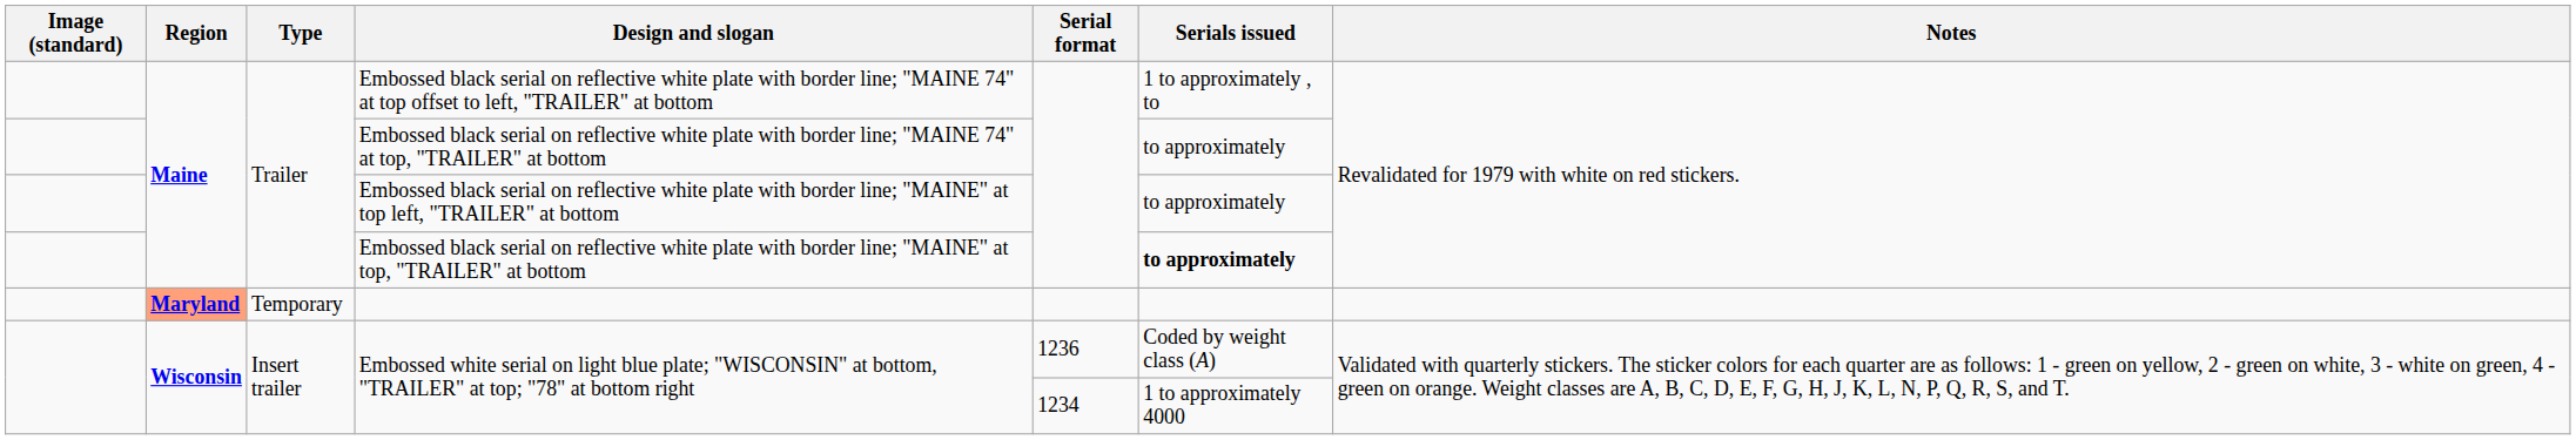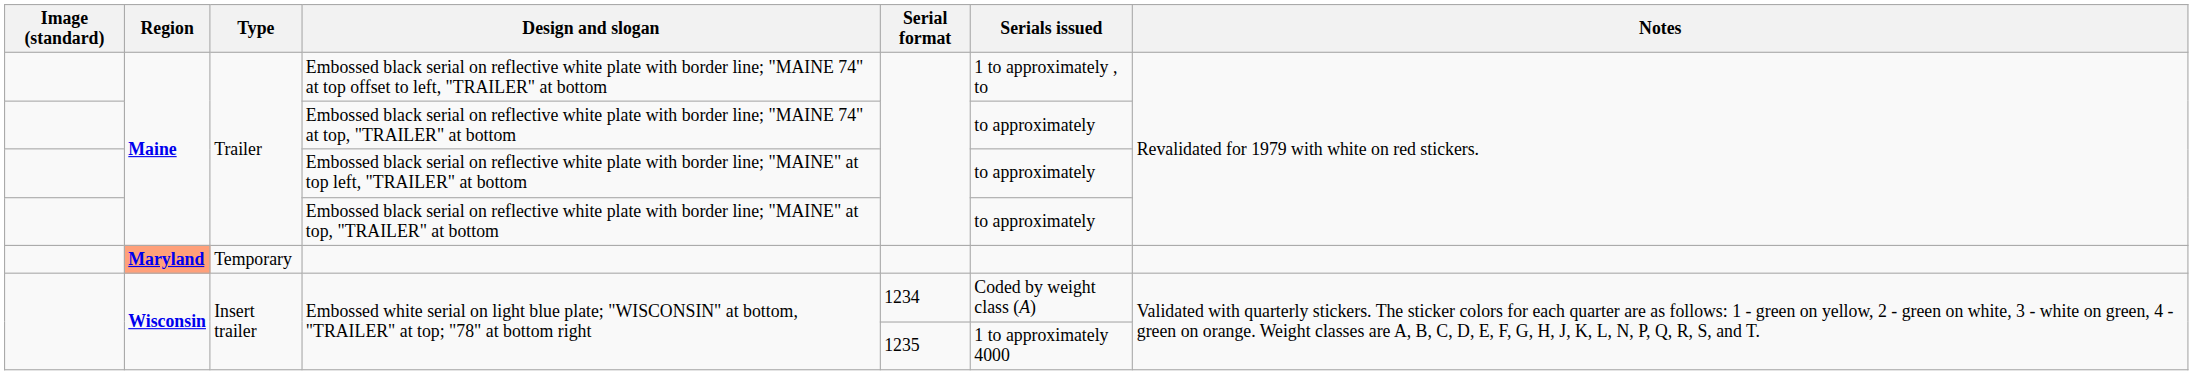row 5 | Serials issued: bold -> normal
row 7 | Serial format: 1236 -> 1234
row 8 | Serial format: 1234 -> 1235
